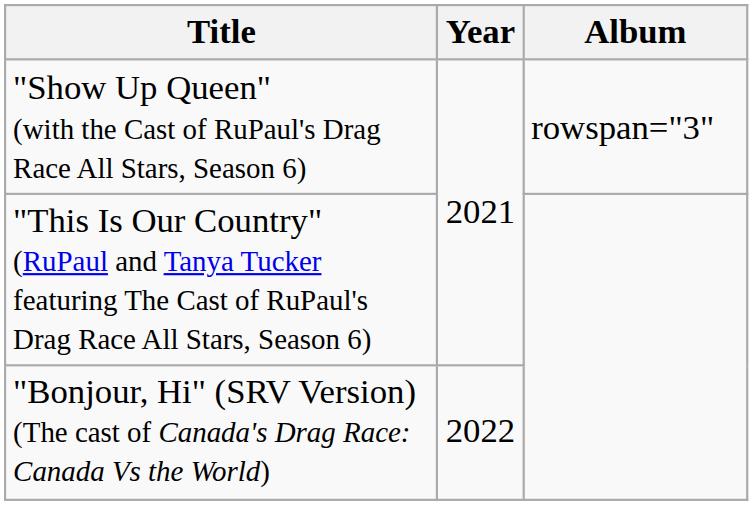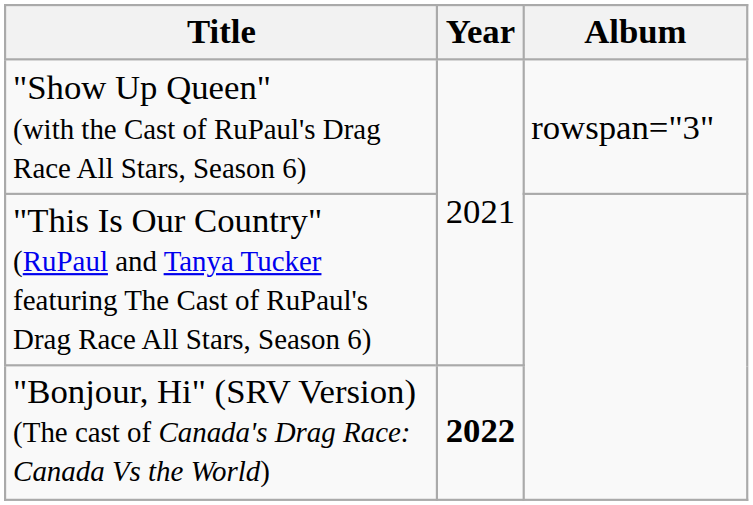row 4 | Year: normal -> bold
